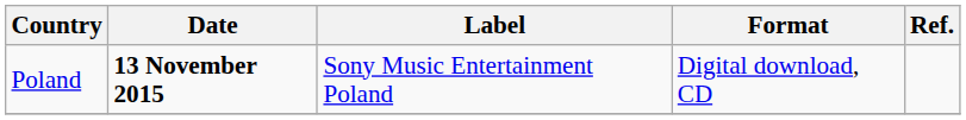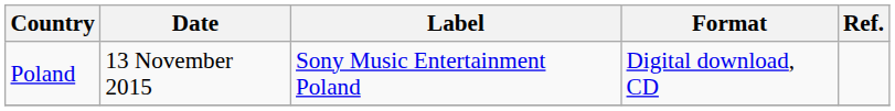Poland | Date: bold -> normal
